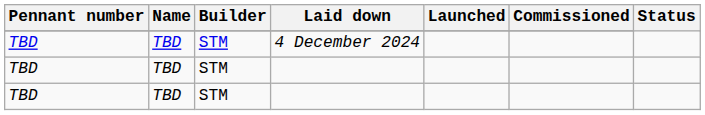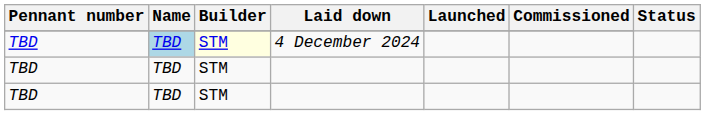4 December 2024 | Name: no background -> lightblue background
4 December 2024 | Builder: no background -> lightyellow background
